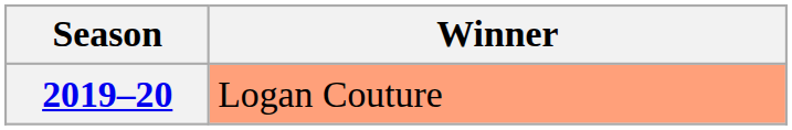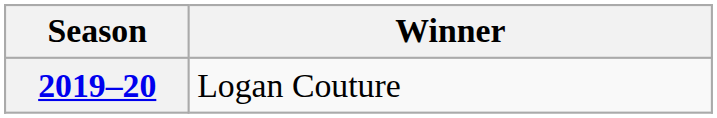2019–20 | Winner: lightsalmon background -> no background
